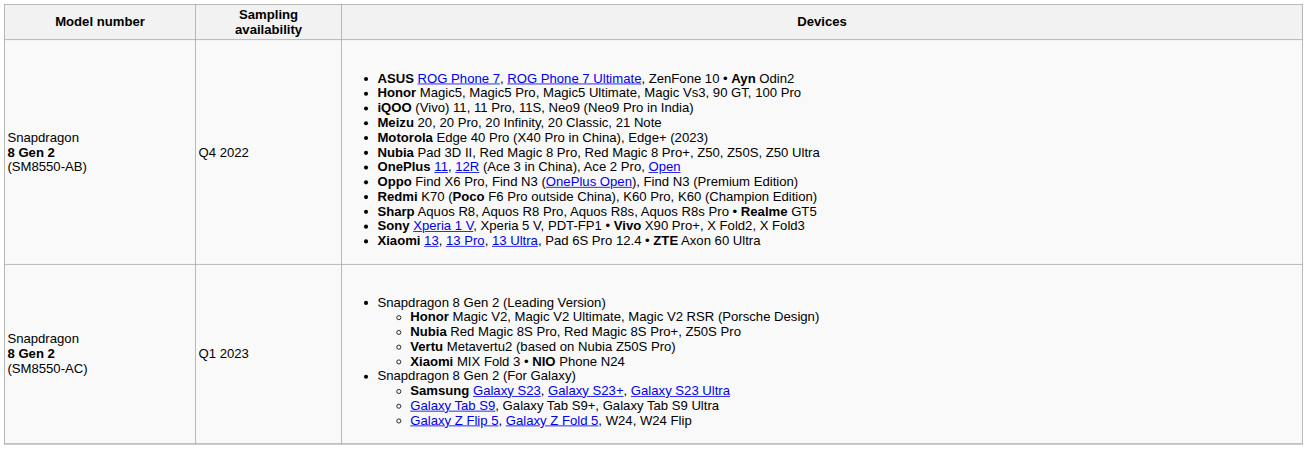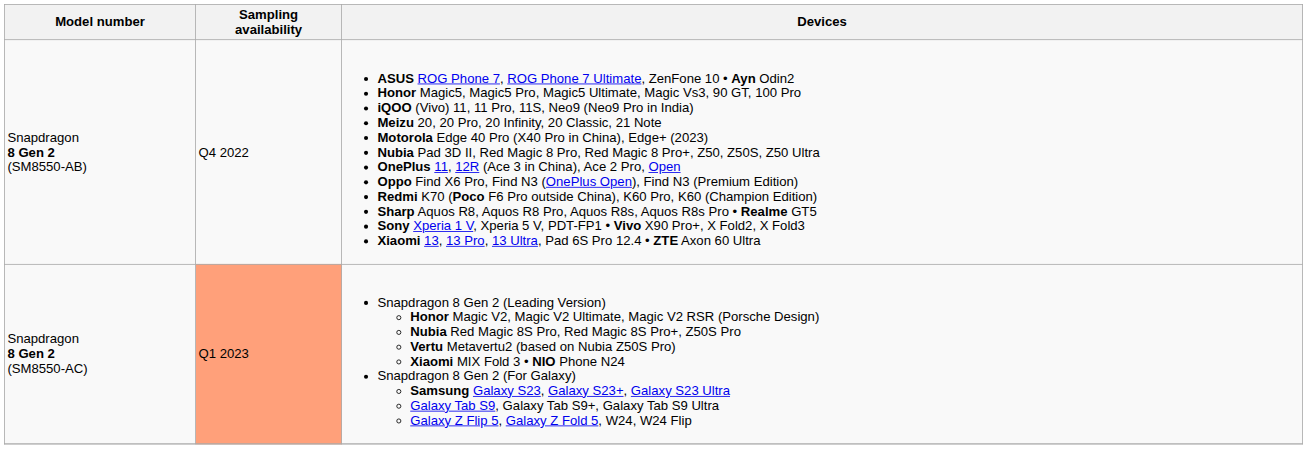Snapdragon 8 Gen 2 (SM8550-AC) | Sampling availability: no background -> lightsalmon background
